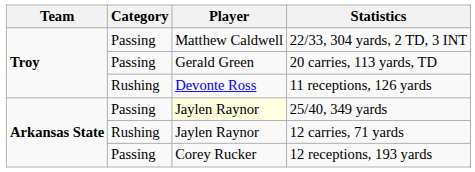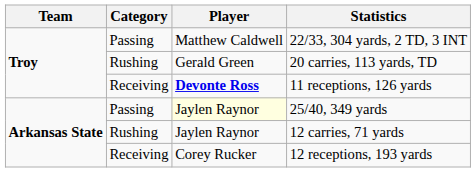20 carries, 113 yards, TD | Category: Passing -> Rushing
11 receptions, 126 yards | Category: Rushing -> Receiving
11 receptions, 126 yards | Player: normal -> bold
12 receptions, 193 yards | Category: Passing -> Receiving
